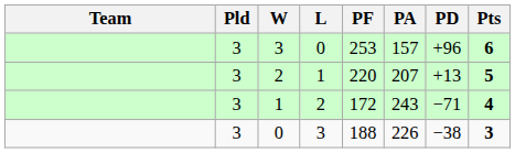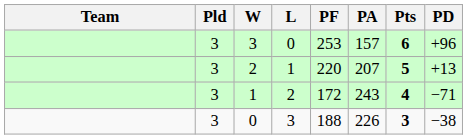columns swapped: PD <-> Pts
